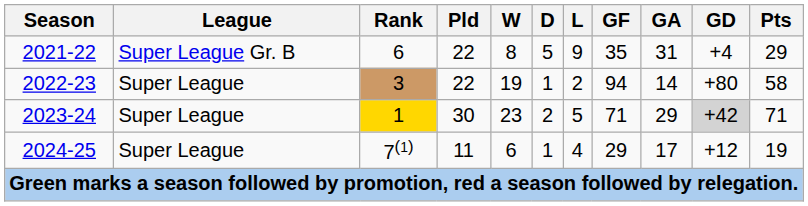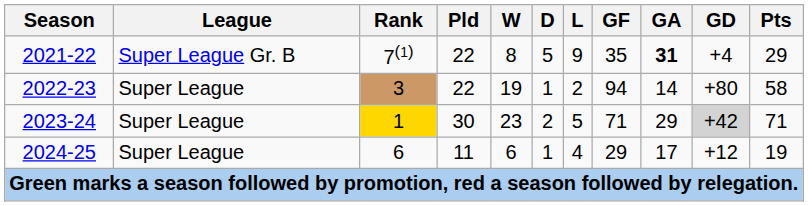2021-22 | Rank: 6 -> 7(1)
2021-22 | GA: normal -> bold
2024-25 | Rank: 7(1) -> 6
